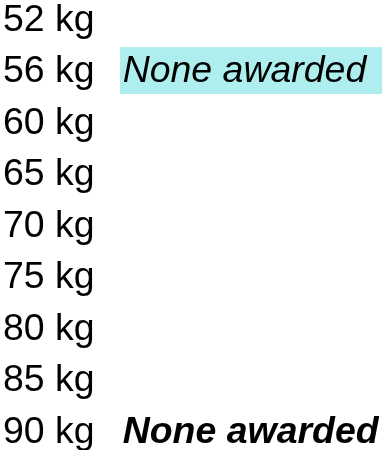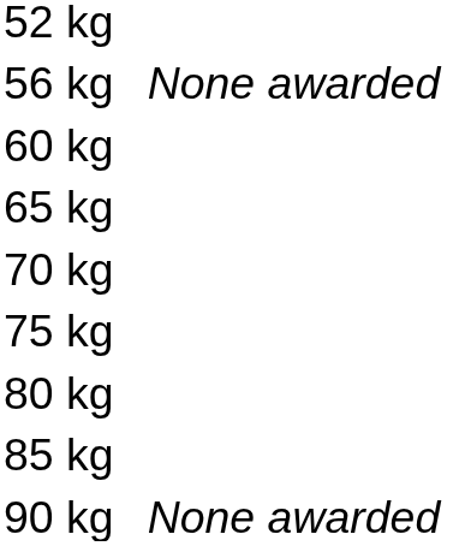56 kg | column 2: paleturquoise background -> no background
90 kg | column 2: bold -> normal
